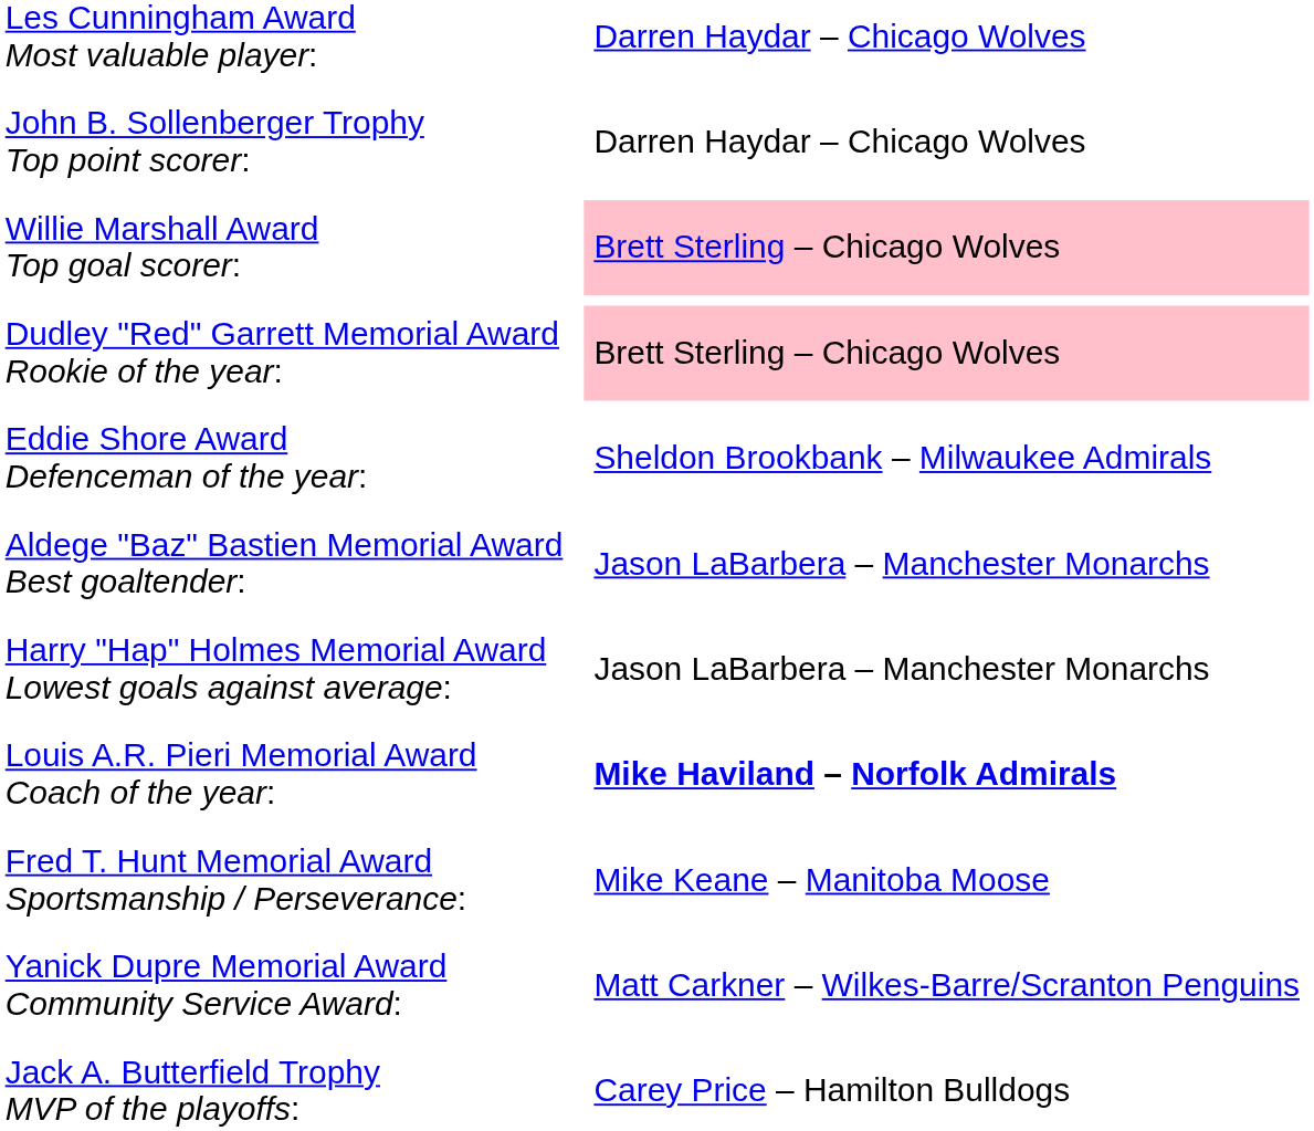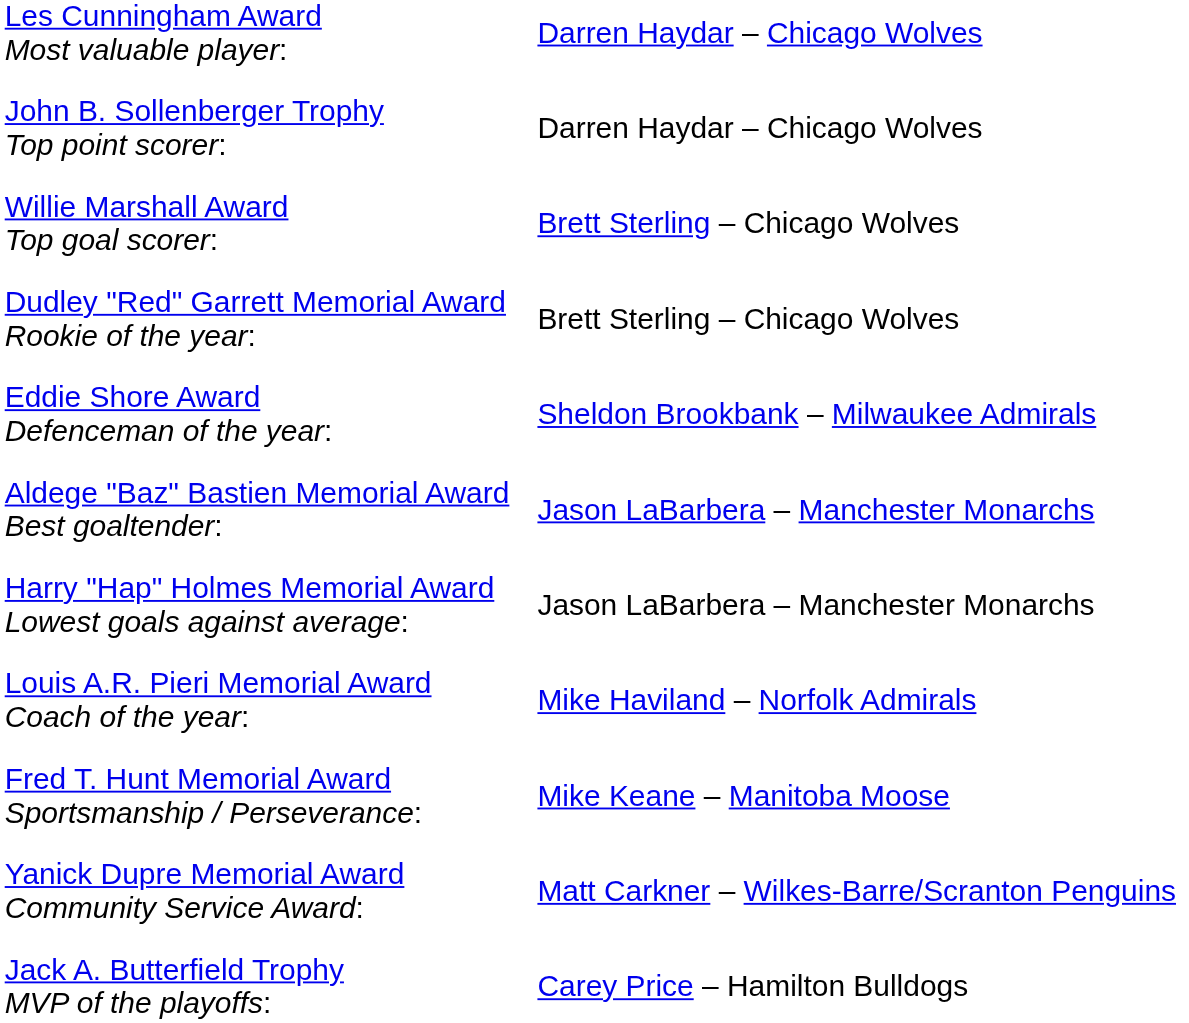Willie Marshall Award Top goal scorer: | column 2: pink background -> no background
Dudley "Red" Garrett Memorial Award Rookie of the year: | column 2: pink background -> no background
Louis A.R. Pieri Memorial Award Coach of the year: | column 2: bold -> normal
